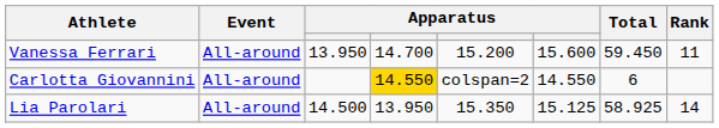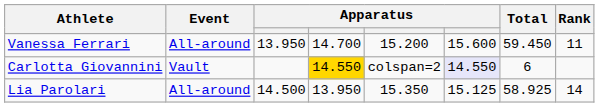Carlotta Giovannini | Event: All-around -> Vault
Carlotta Giovannini | column 6: no background -> lavender background
